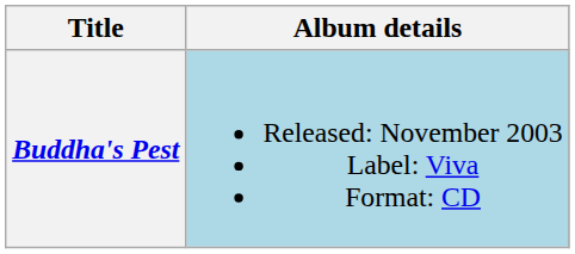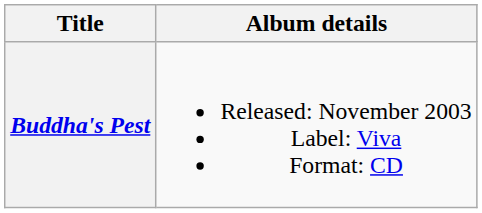Buddha's Pest | Album details: lightblue background -> no background
